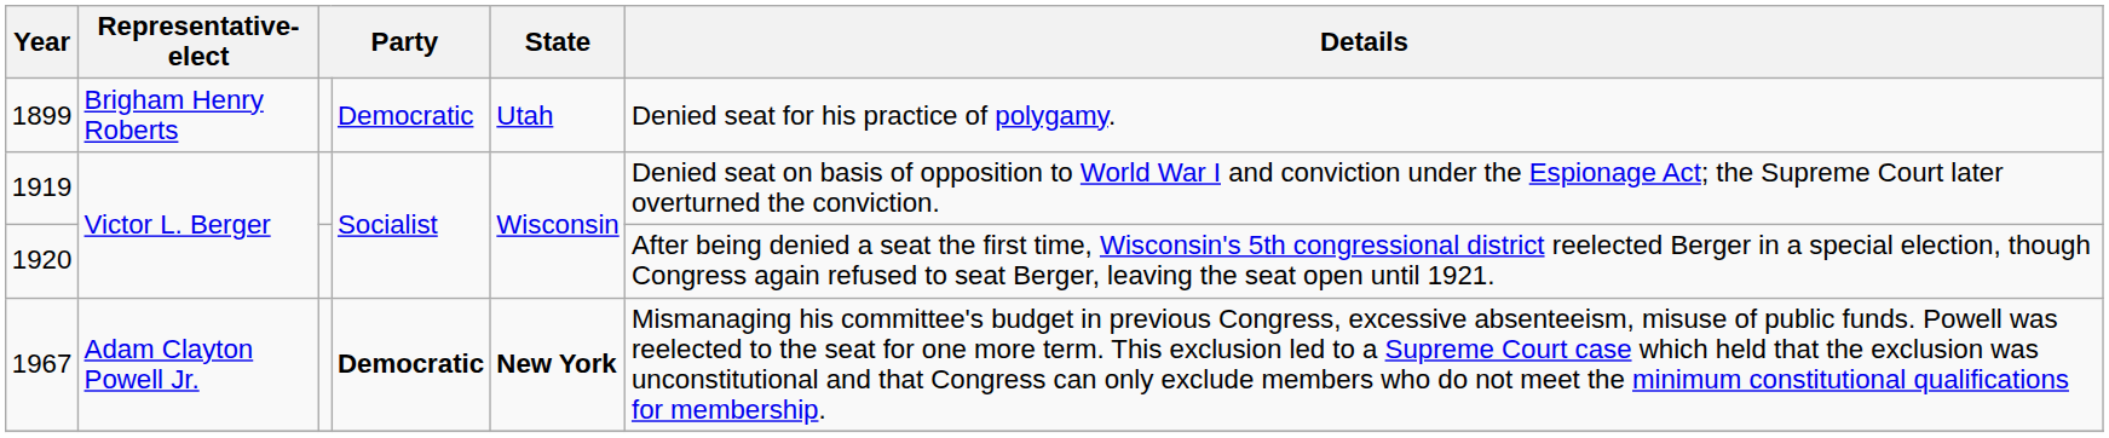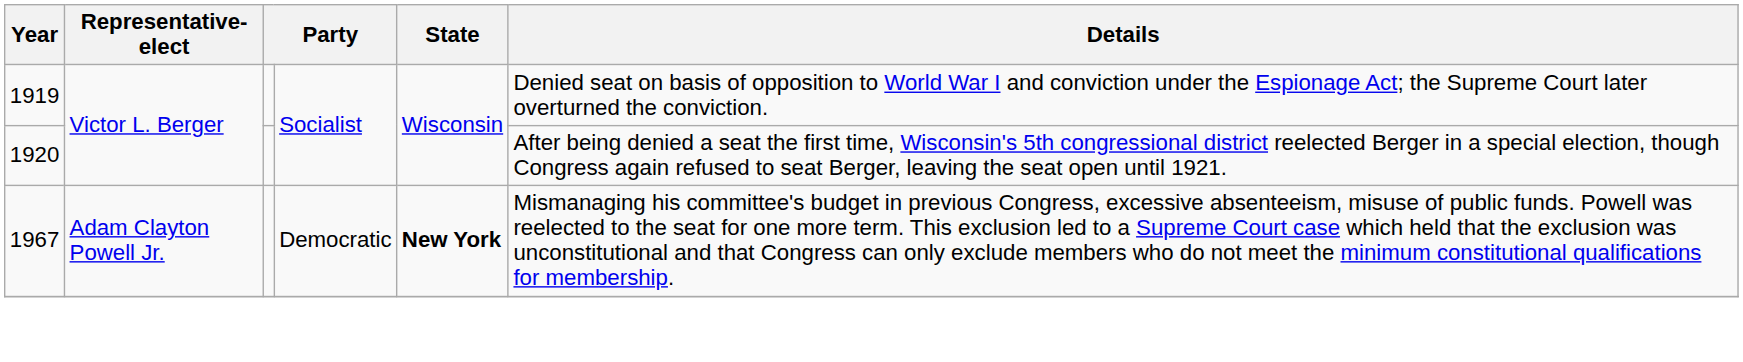- row: 1899 | Brigham Henry Roberts | Democratic | Utah | Denied seat for his practice of polygamy.
1967 | column 4: bold -> normal
